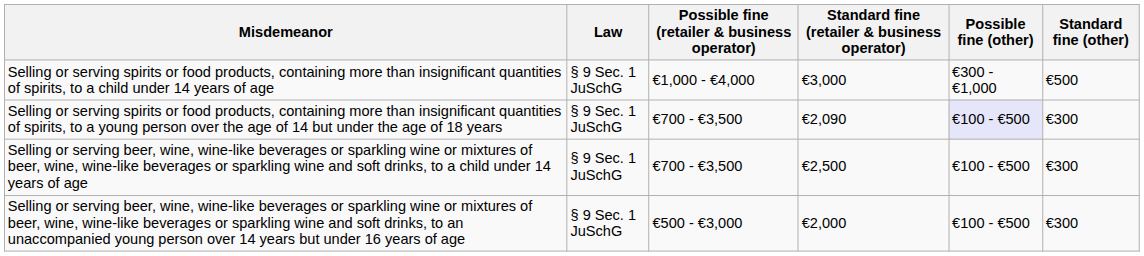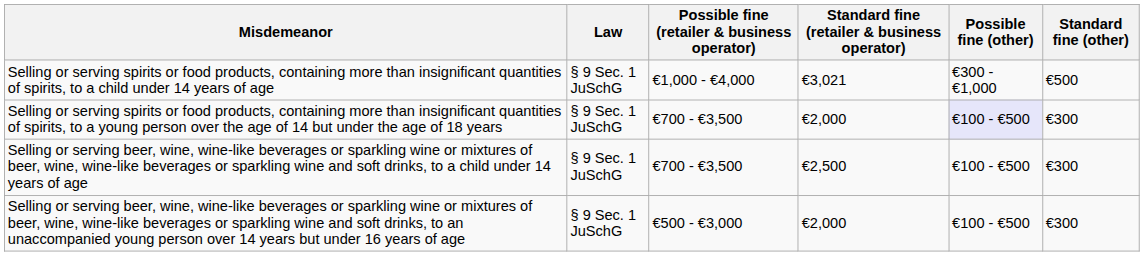row 2 | Standard fine (retailer & business operator): €3,000 -> €3,021
row 3 | Standard fine (retailer & business operator): €2,090 -> €2,000
